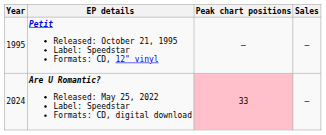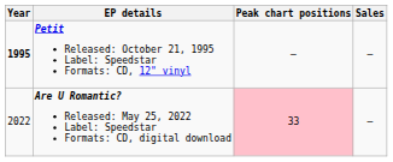row 2 | Year: normal -> bold
row 3 | Year: 2024 -> 2022
